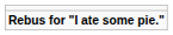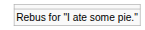row 2 | column 1: bold -> normal
